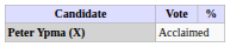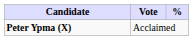Peter Ypma (X) | Candidate: lightgrey background -> no background
